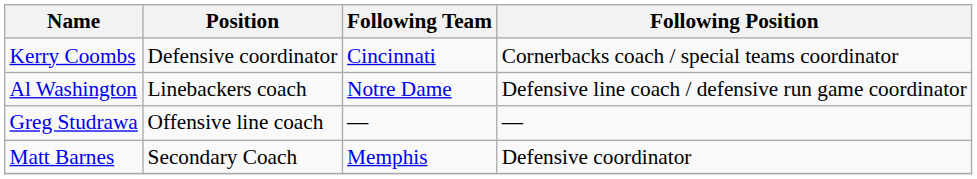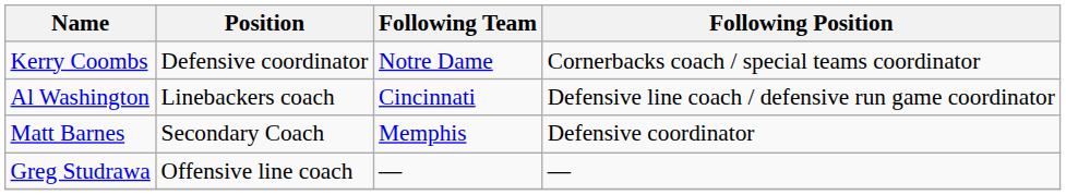Kerry Coombs | Following Team: Cincinnati -> Notre Dame
Al Washington | Following Team: Notre Dame -> Cincinnati
rows swapped: Matt Barnes <-> Greg Studrawa
